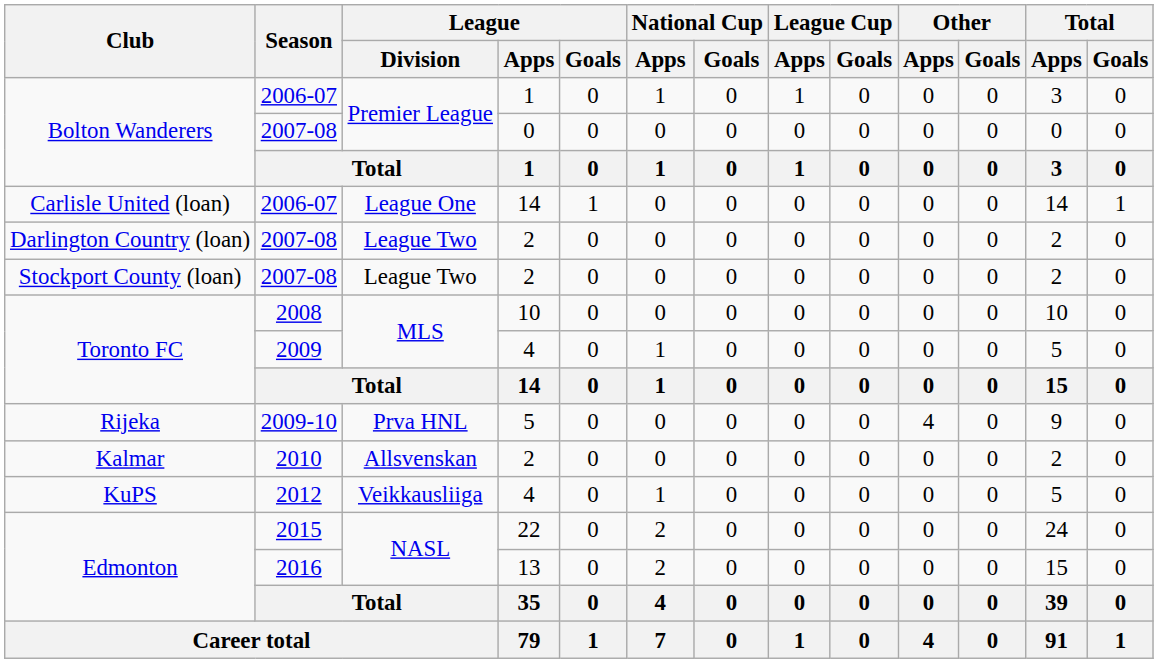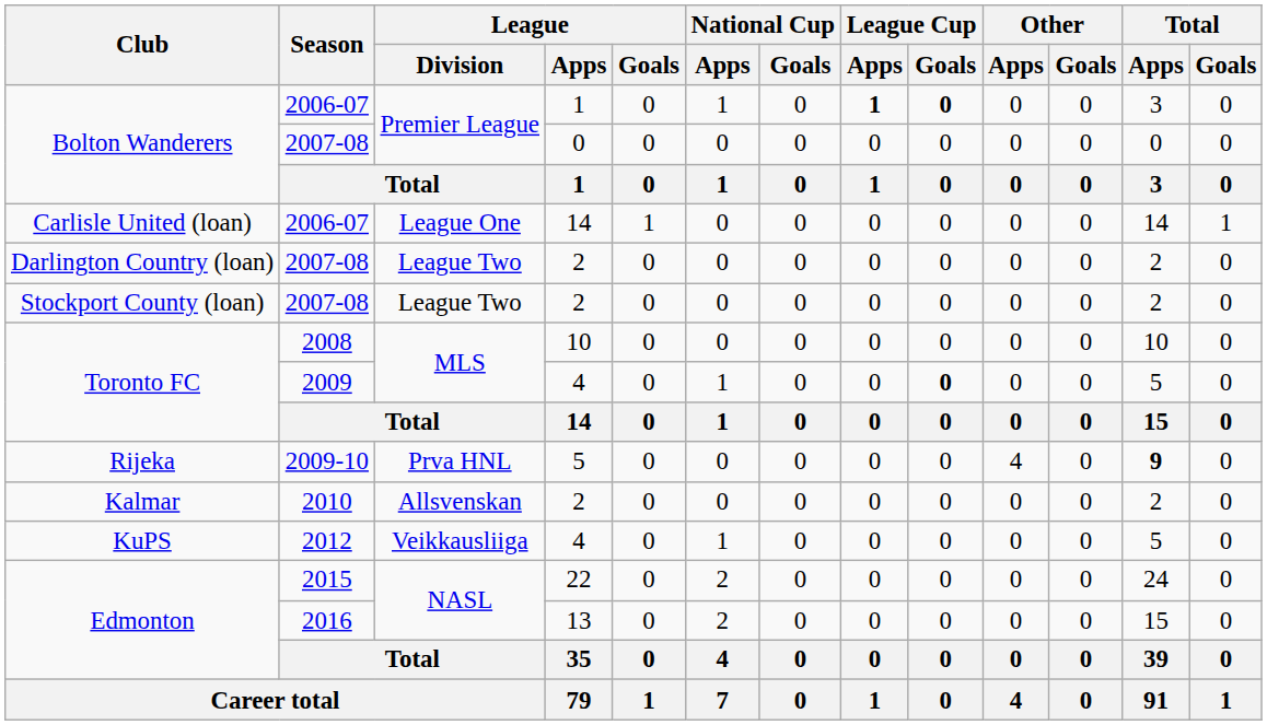Bolton Wanderers / 2006-07 | League Cup / Apps: normal -> bold
Bolton Wanderers / 2006-07 | League Cup / Goals: normal -> bold
Toronto FC / 2009 | League Cup / Goals: normal -> bold
Rijeka | Total / Apps: normal -> bold
